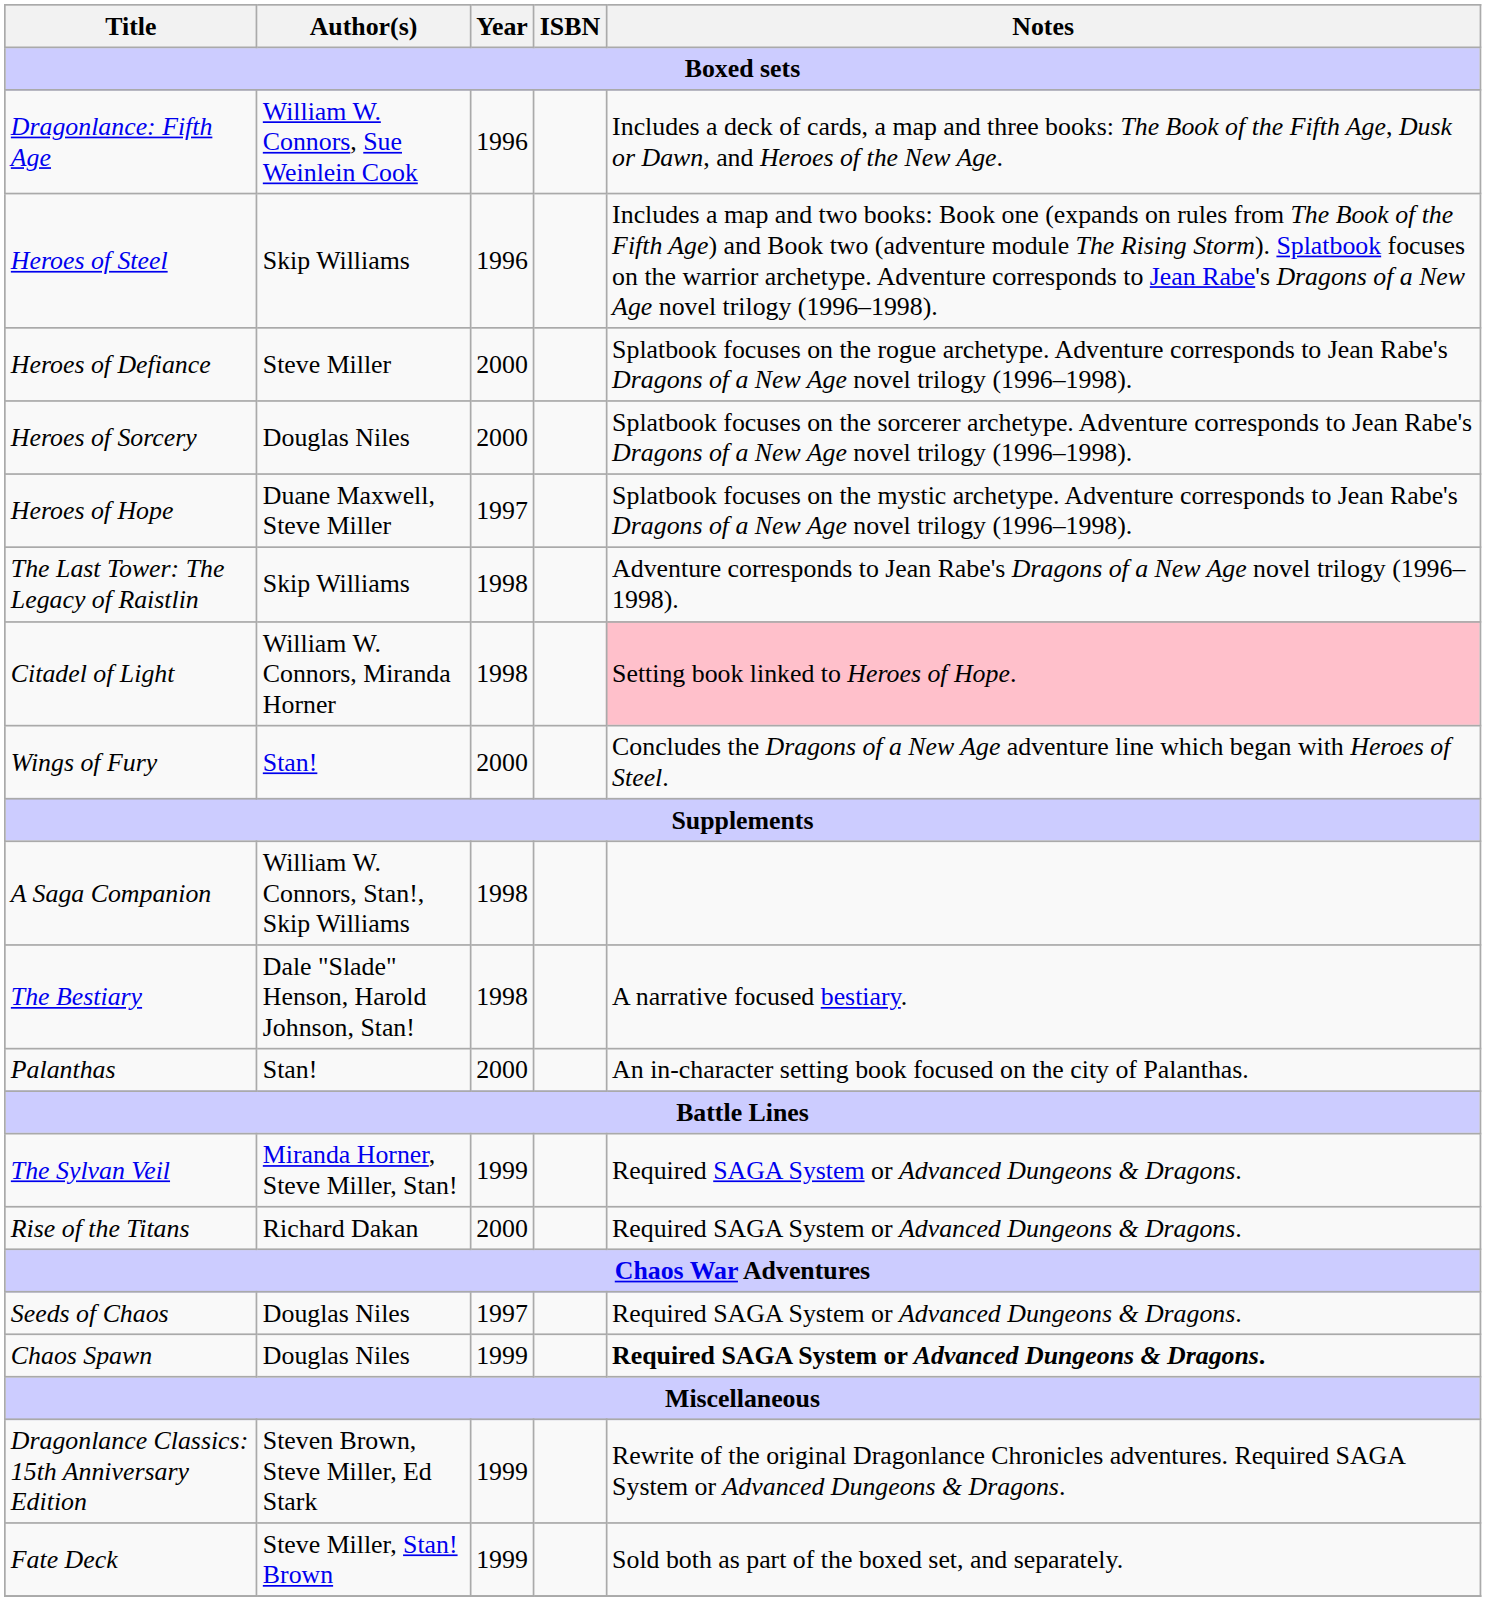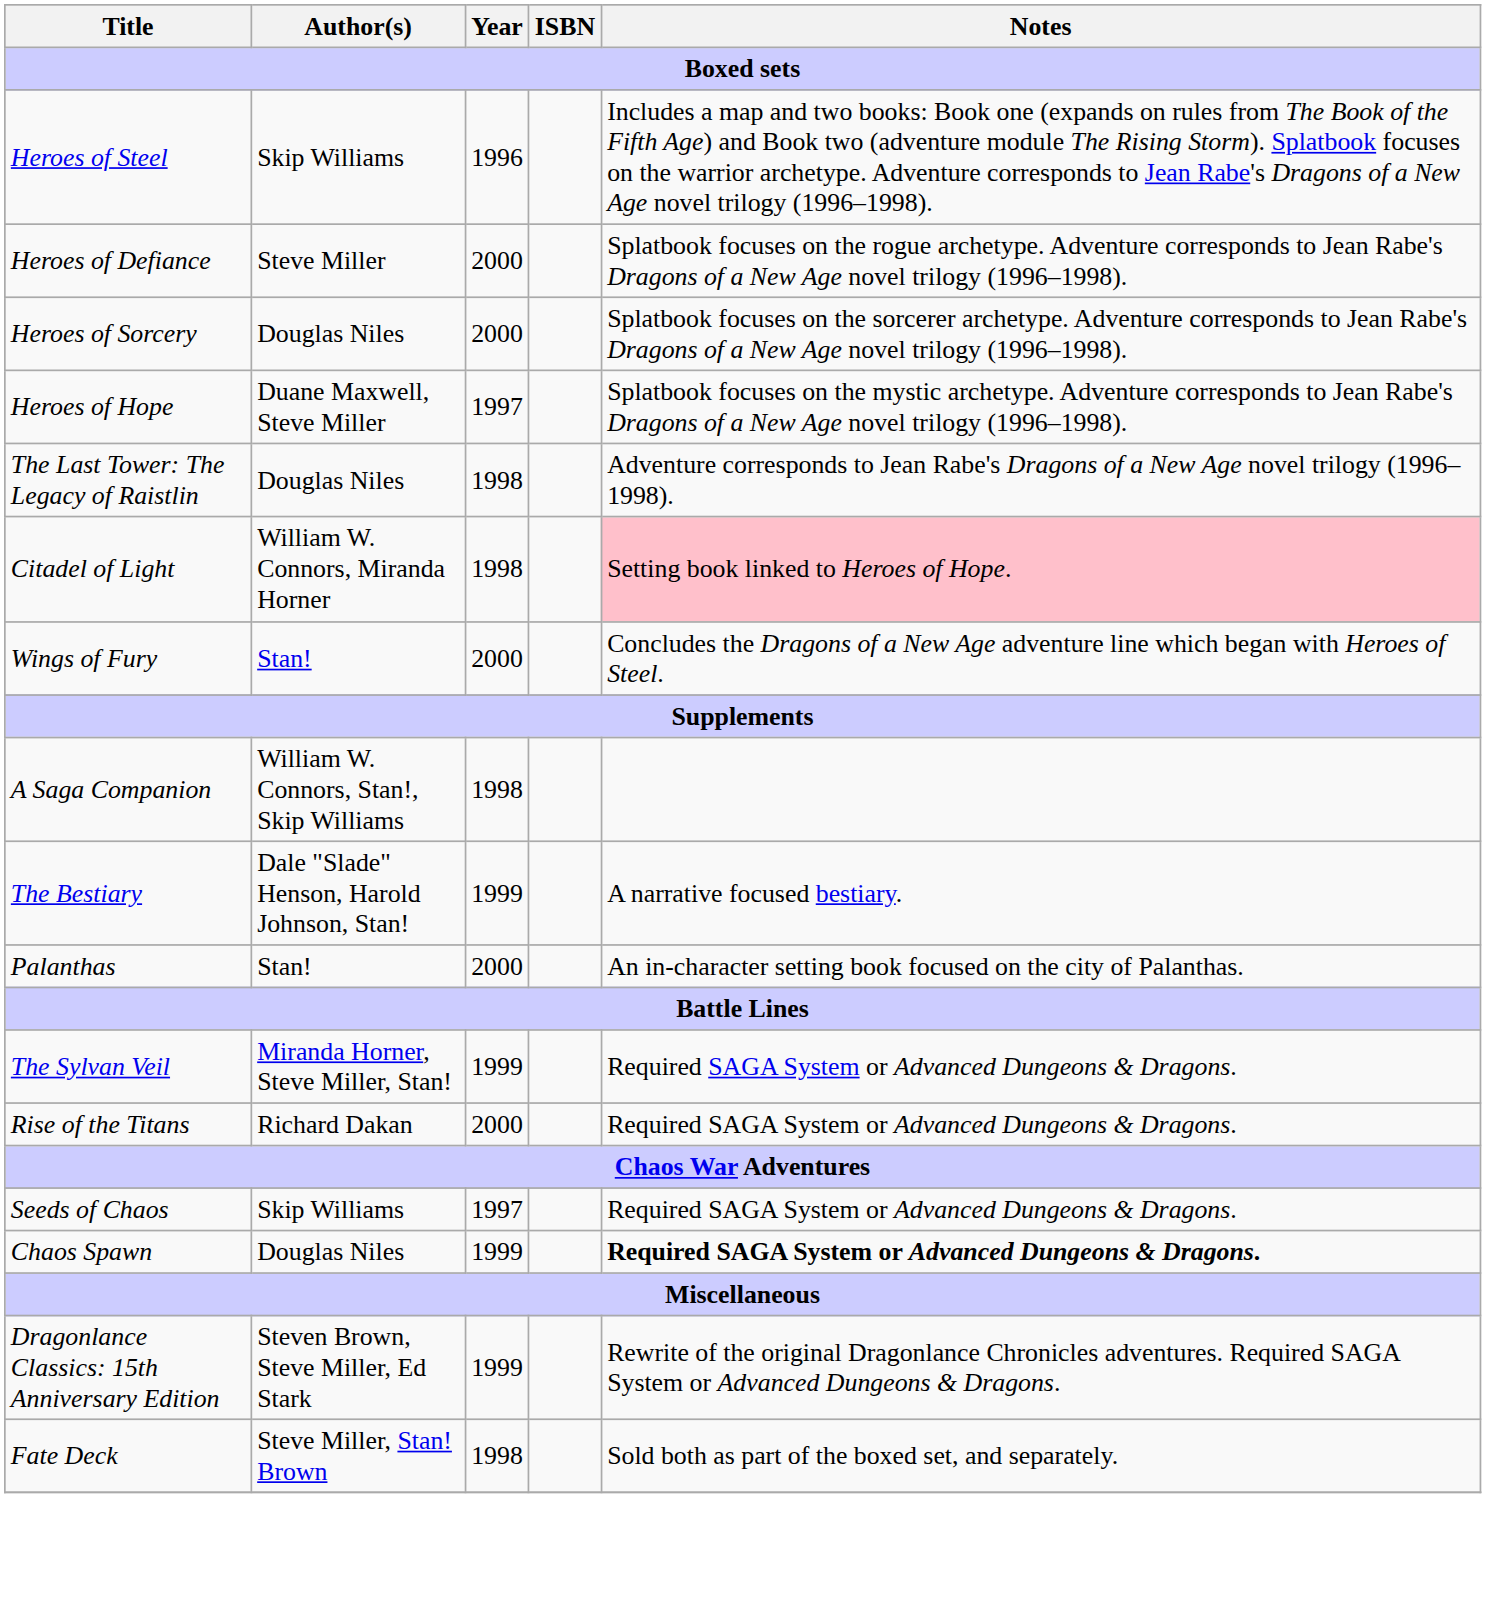- row: Dragonlance: Fifth Age | William W. Connors, Sue Weinlein Cook | 1996 | Includes a deck of cards, a map and three books: The Book of the Fifth Age, Dusk or Dawn, and Heroes of the New Age.
The Last Tower: The Legacy of Raistlin | Author(s): Skip Williams -> Douglas Niles
The Bestiary | Year: 1998 -> 1999
Seeds of Chaos | Author(s): Douglas Niles -> Skip Williams
Fate Deck | Year: 1999 -> 1998
